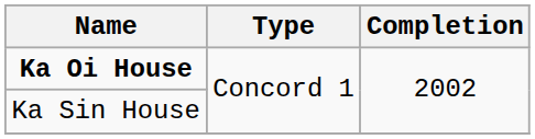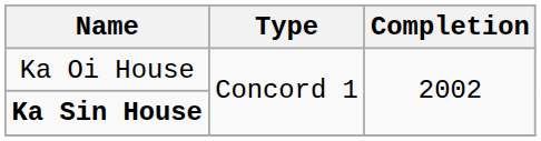Ka Oi House | Name: bold -> normal
Ka Sin House | Name: normal -> bold
